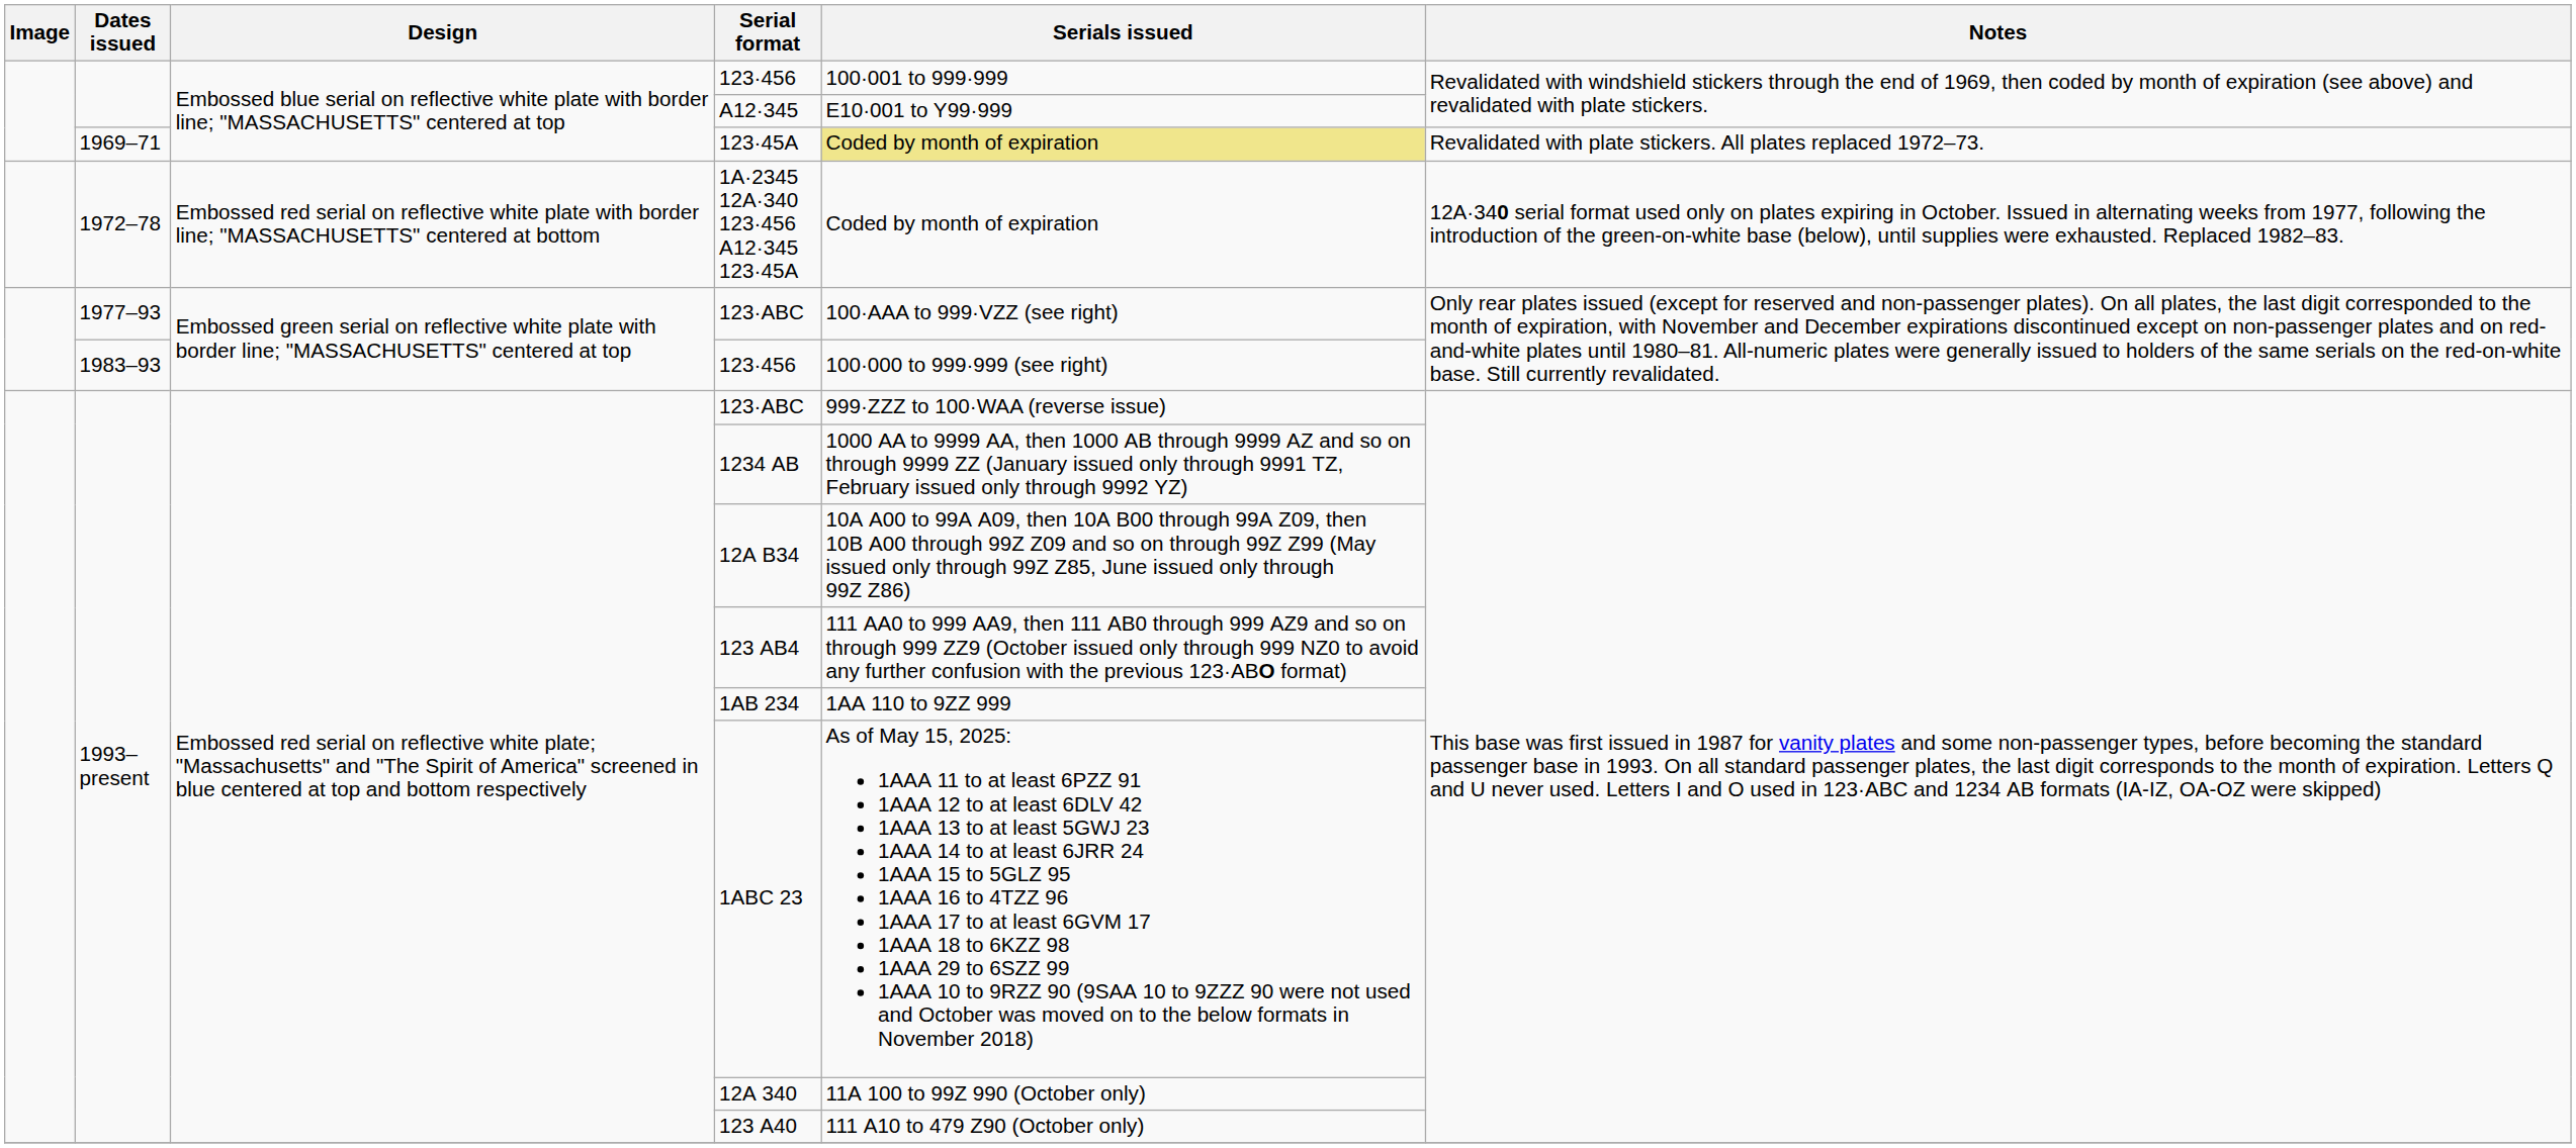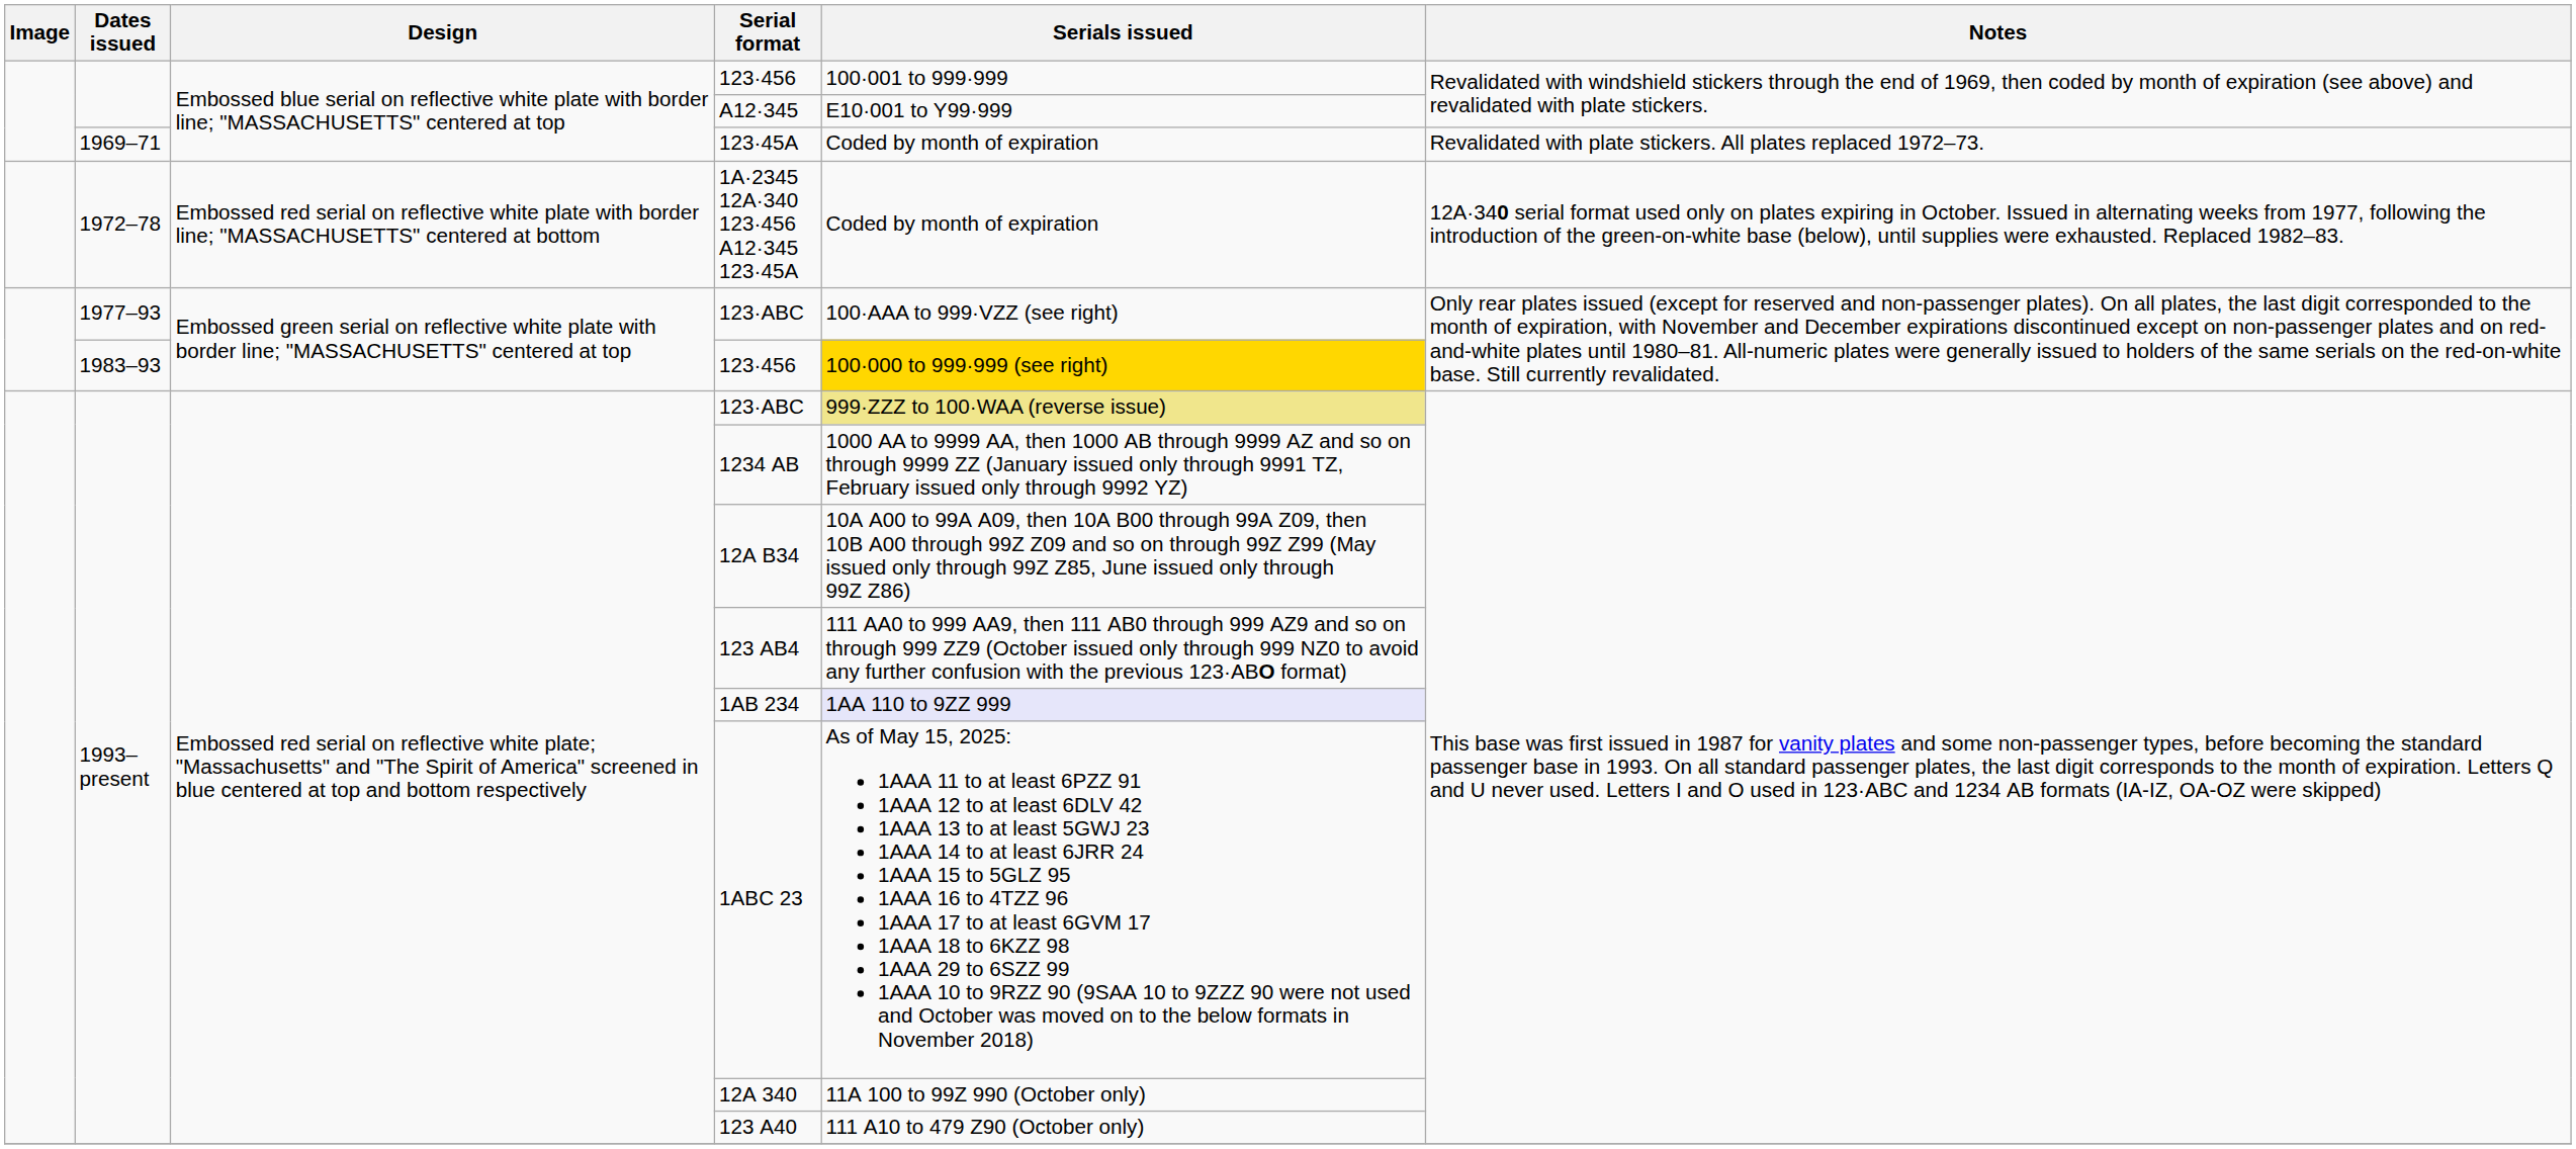123·45A | Serials issued: khaki background -> no background
1983–93 / 123·456 | Serials issued: no background -> gold background
1993–present / 123·ABC | Serials issued: no background -> khaki background
1AB 234 | Serials issued: no background -> lavender background
